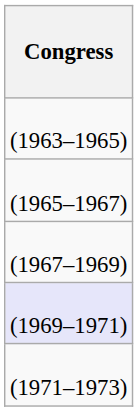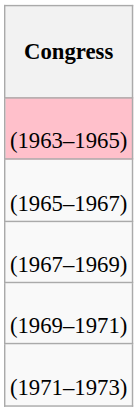row 2 | column 1: no background -> pink background
row 5 | column 1: lavender background -> no background
